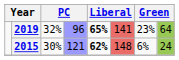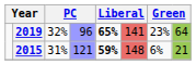2015 | column 3: 30% -> 31%
2015 | column 5: 62% -> 59%
2015 | column 8: 24 -> 21
